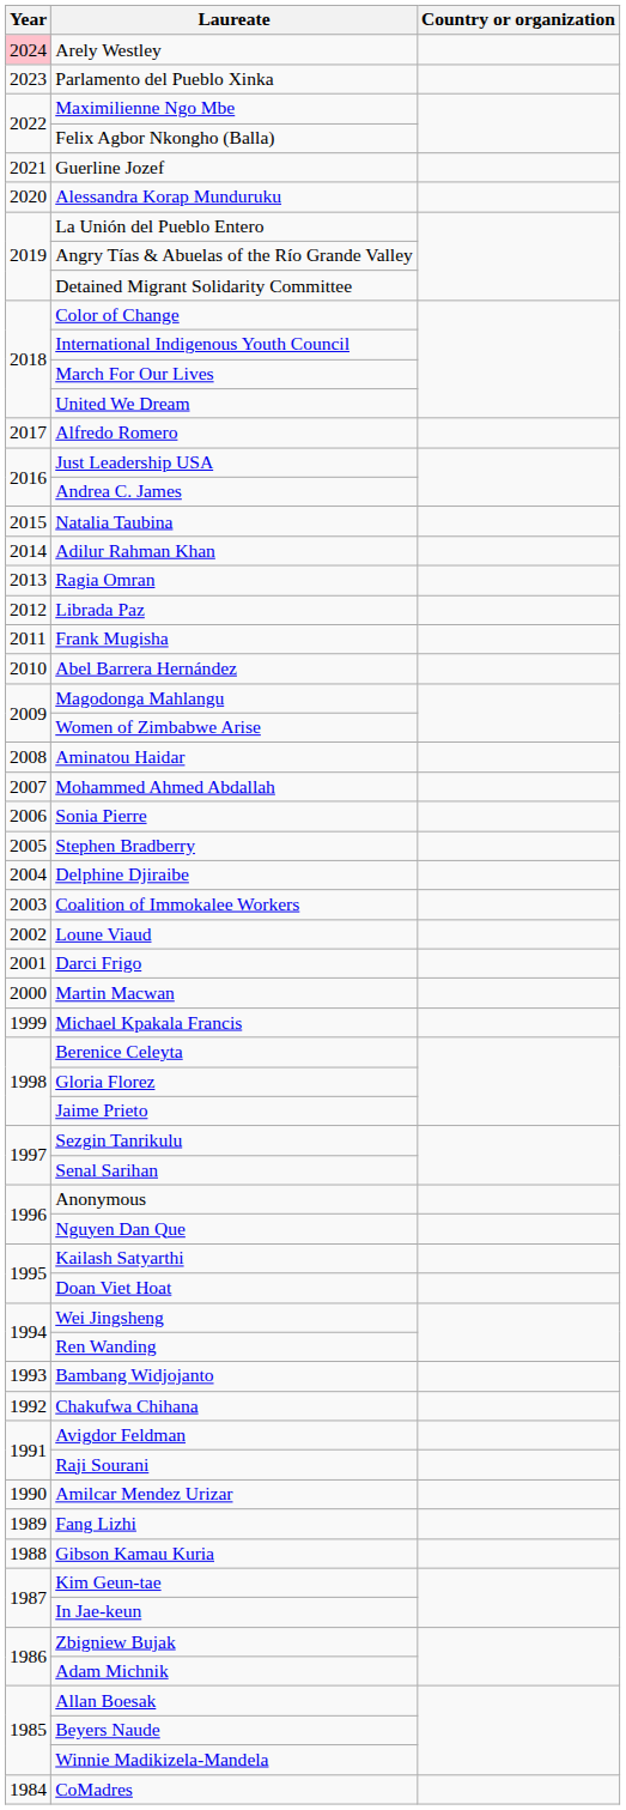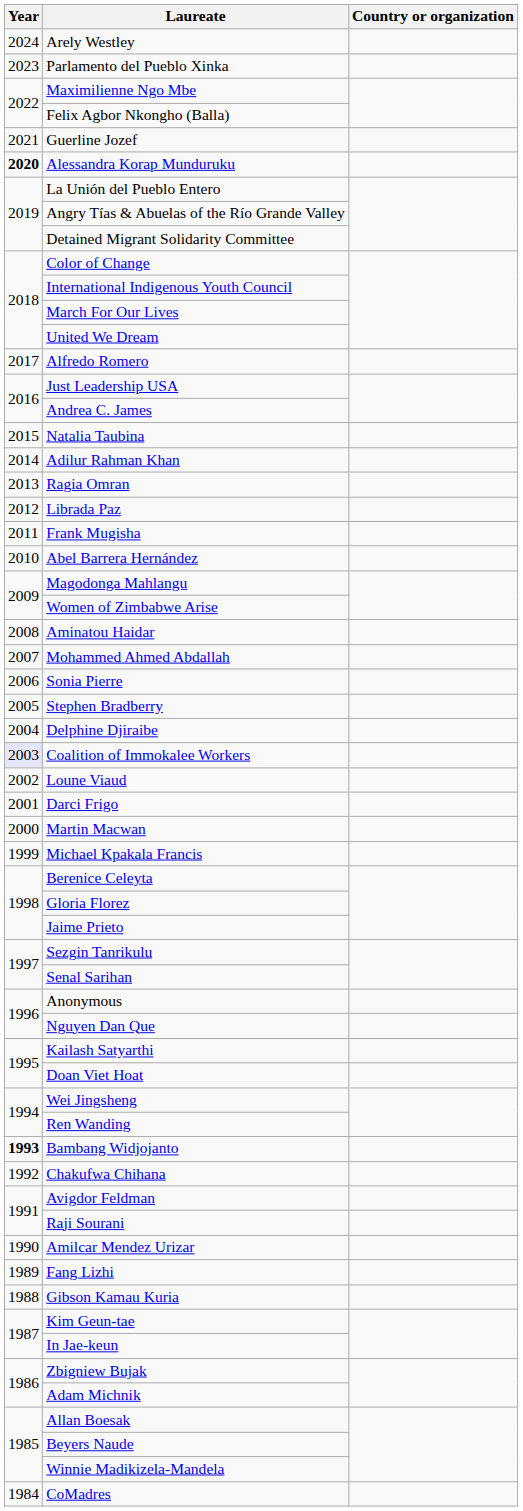Arely Westley | Year: pink background -> no background
Alessandra Korap Munduruku | Year: normal -> bold
Coalition of Immokalee Workers | Year: no background -> lavender background
Bambang Widjojanto | Year: normal -> bold
